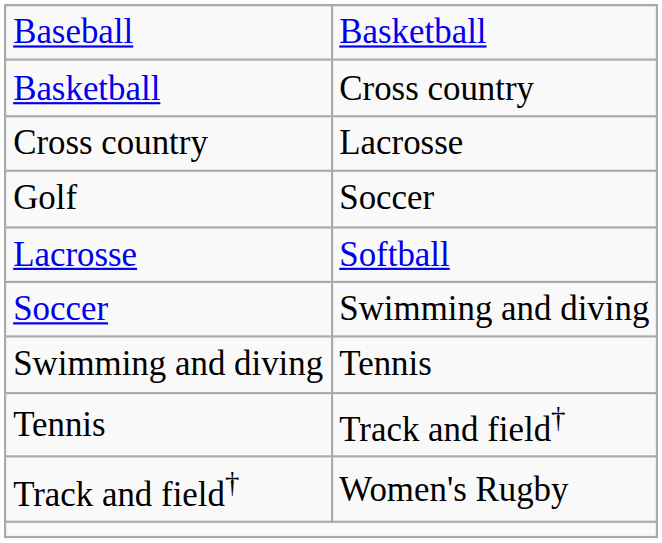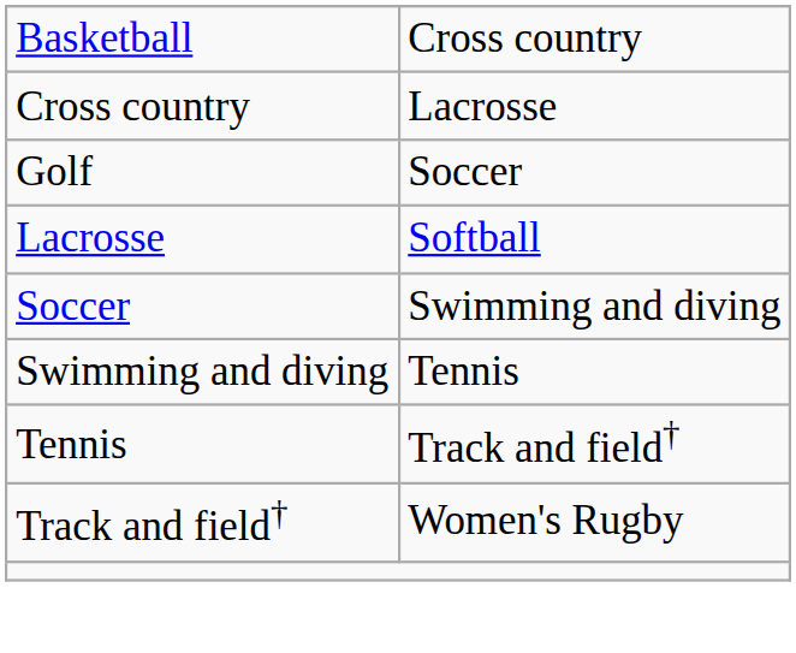- row: Baseball | Basketball
